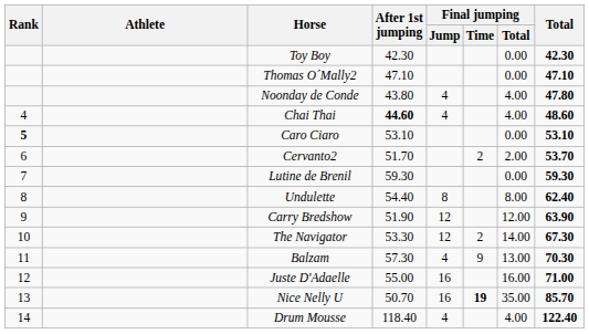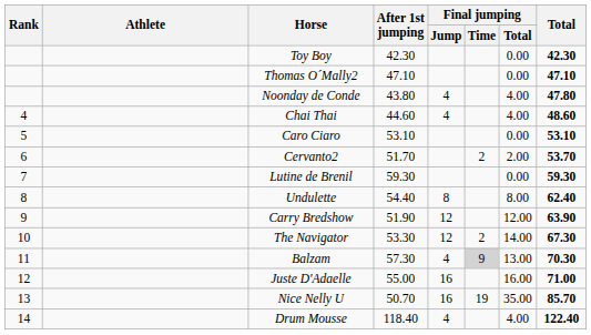Chai Thai | After 1st jumping: bold -> normal
Caro Ciaro | Rank: bold -> normal
Balzam | Final jumping / Time: no background -> lightgrey background
Nice Nelly U | Final jumping / Time: bold -> normal
